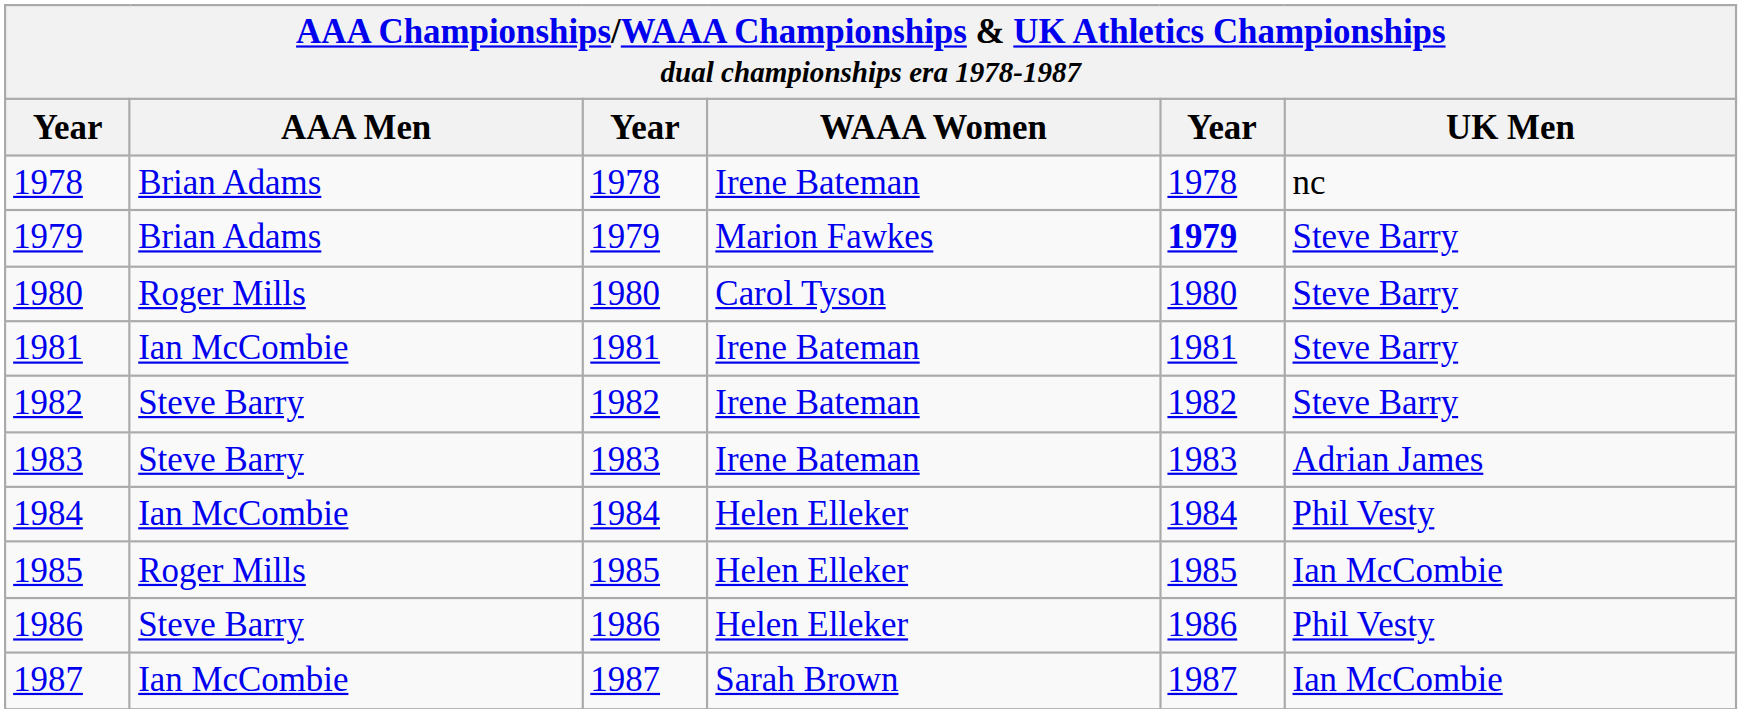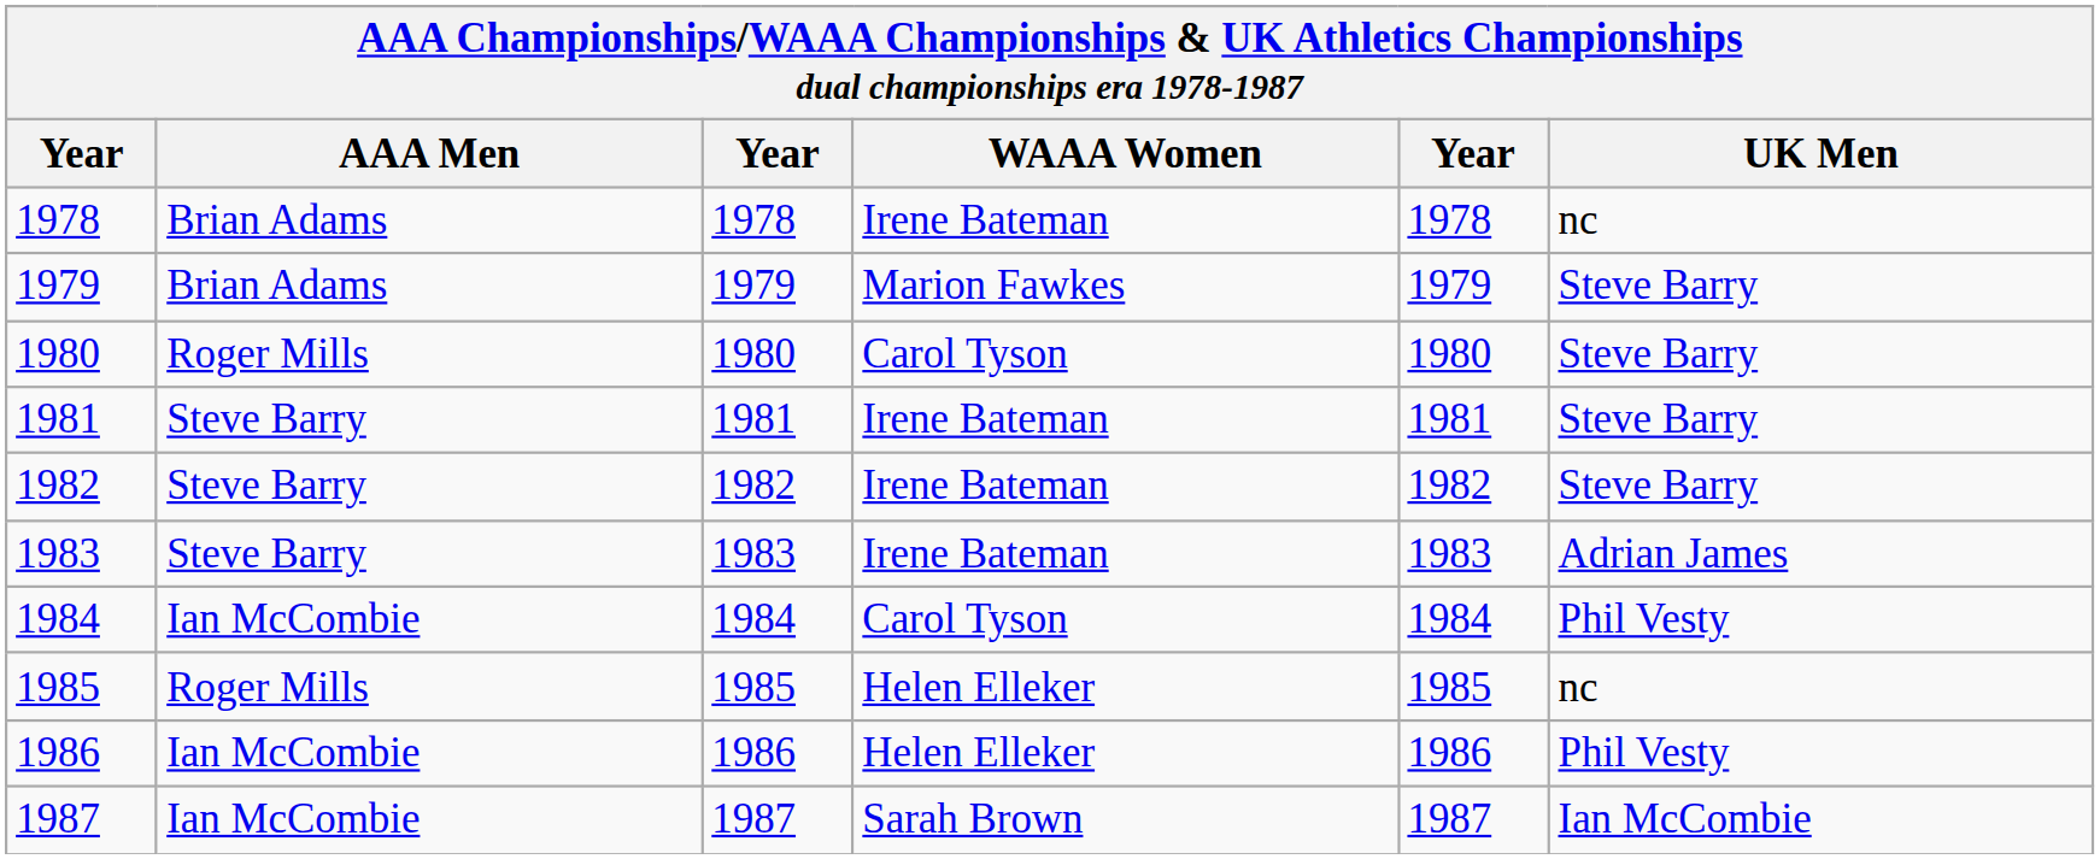row 4 | column 5: bold -> normal
row 6 | AAA Men: Ian McCombie -> Steve Barry
row 9 | WAAA Women: Helen Elleker -> Carol Tyson
row 10 | UK Men: Ian McCombie -> nc
row 11 | AAA Men: Steve Barry -> Ian McCombie
